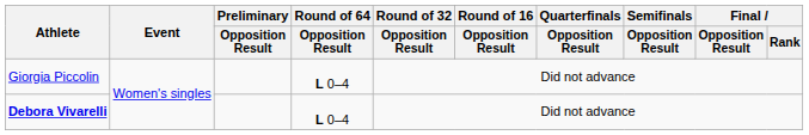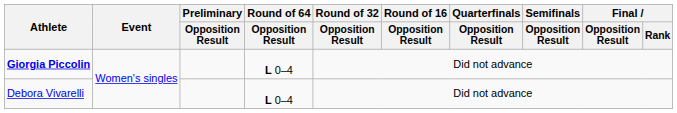Giorgia Piccolin | Athlete: normal -> bold
Debora Vivarelli | Athlete: bold -> normal
